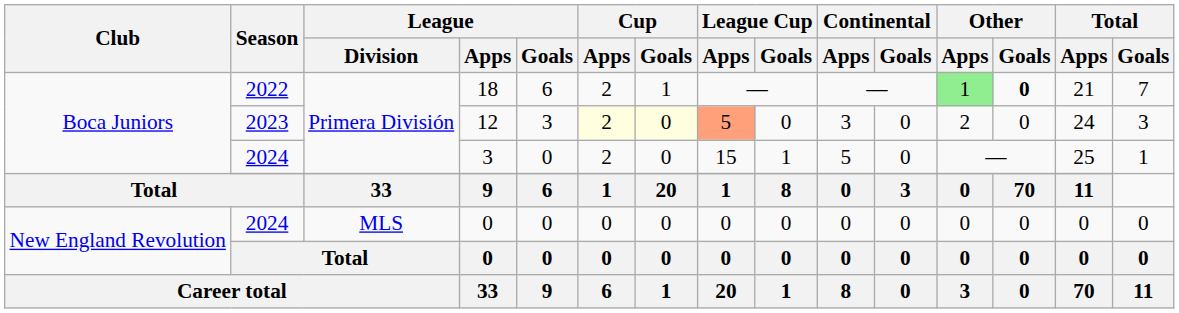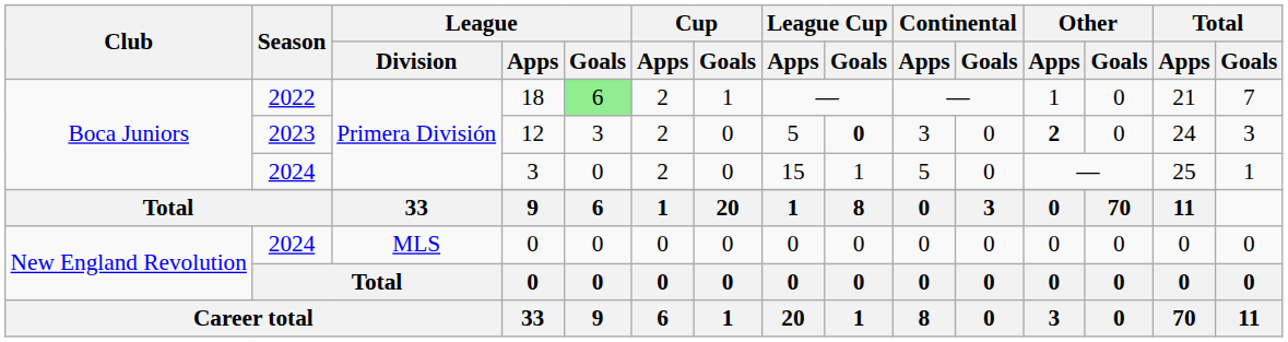18 | League / Goals: no background -> lightgreen background
18 | Other / Apps: lightgreen background -> no background
18 | Other / Goals: bold -> normal
12 | Cup / Apps: lightyellow background -> no background
12 | Cup / Goals: lightyellow background -> no background
12 | League Cup / Apps: lightsalmon background -> no background
12 | League Cup / Goals: normal -> bold
12 | Other / Apps: normal -> bold
